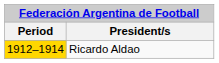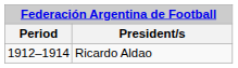Ricardo Aldao | Period: gold background -> no background
